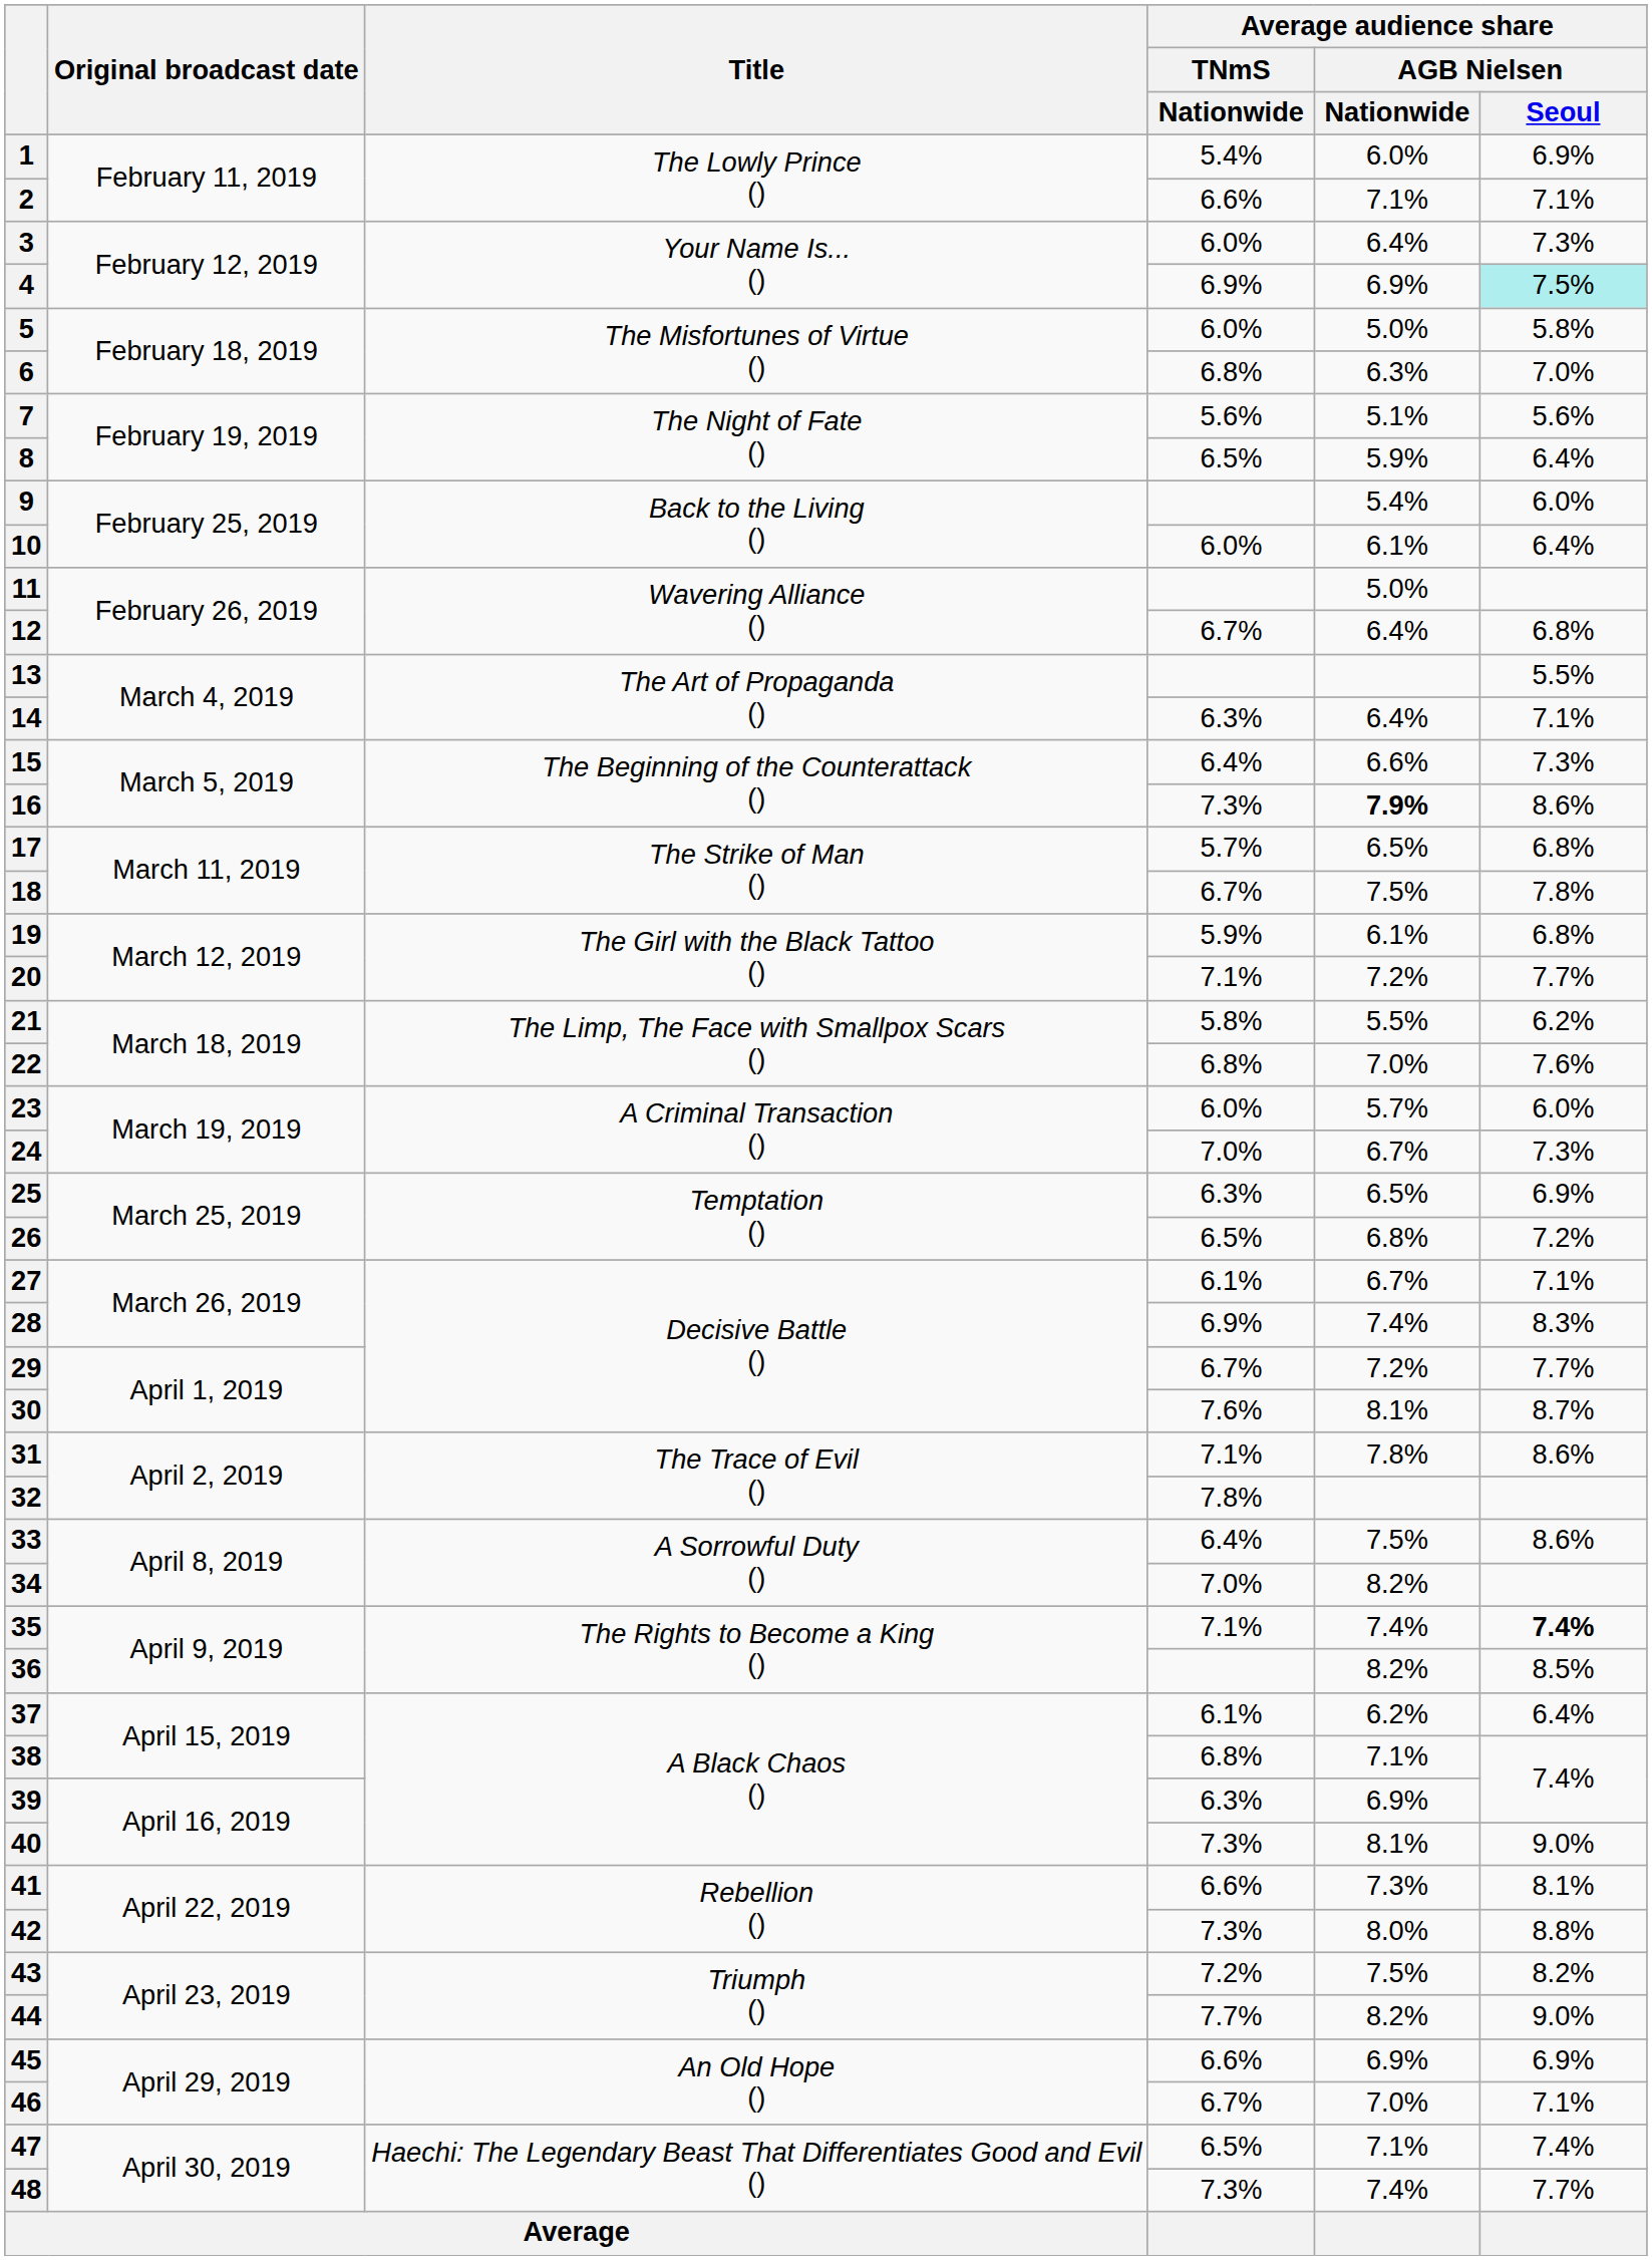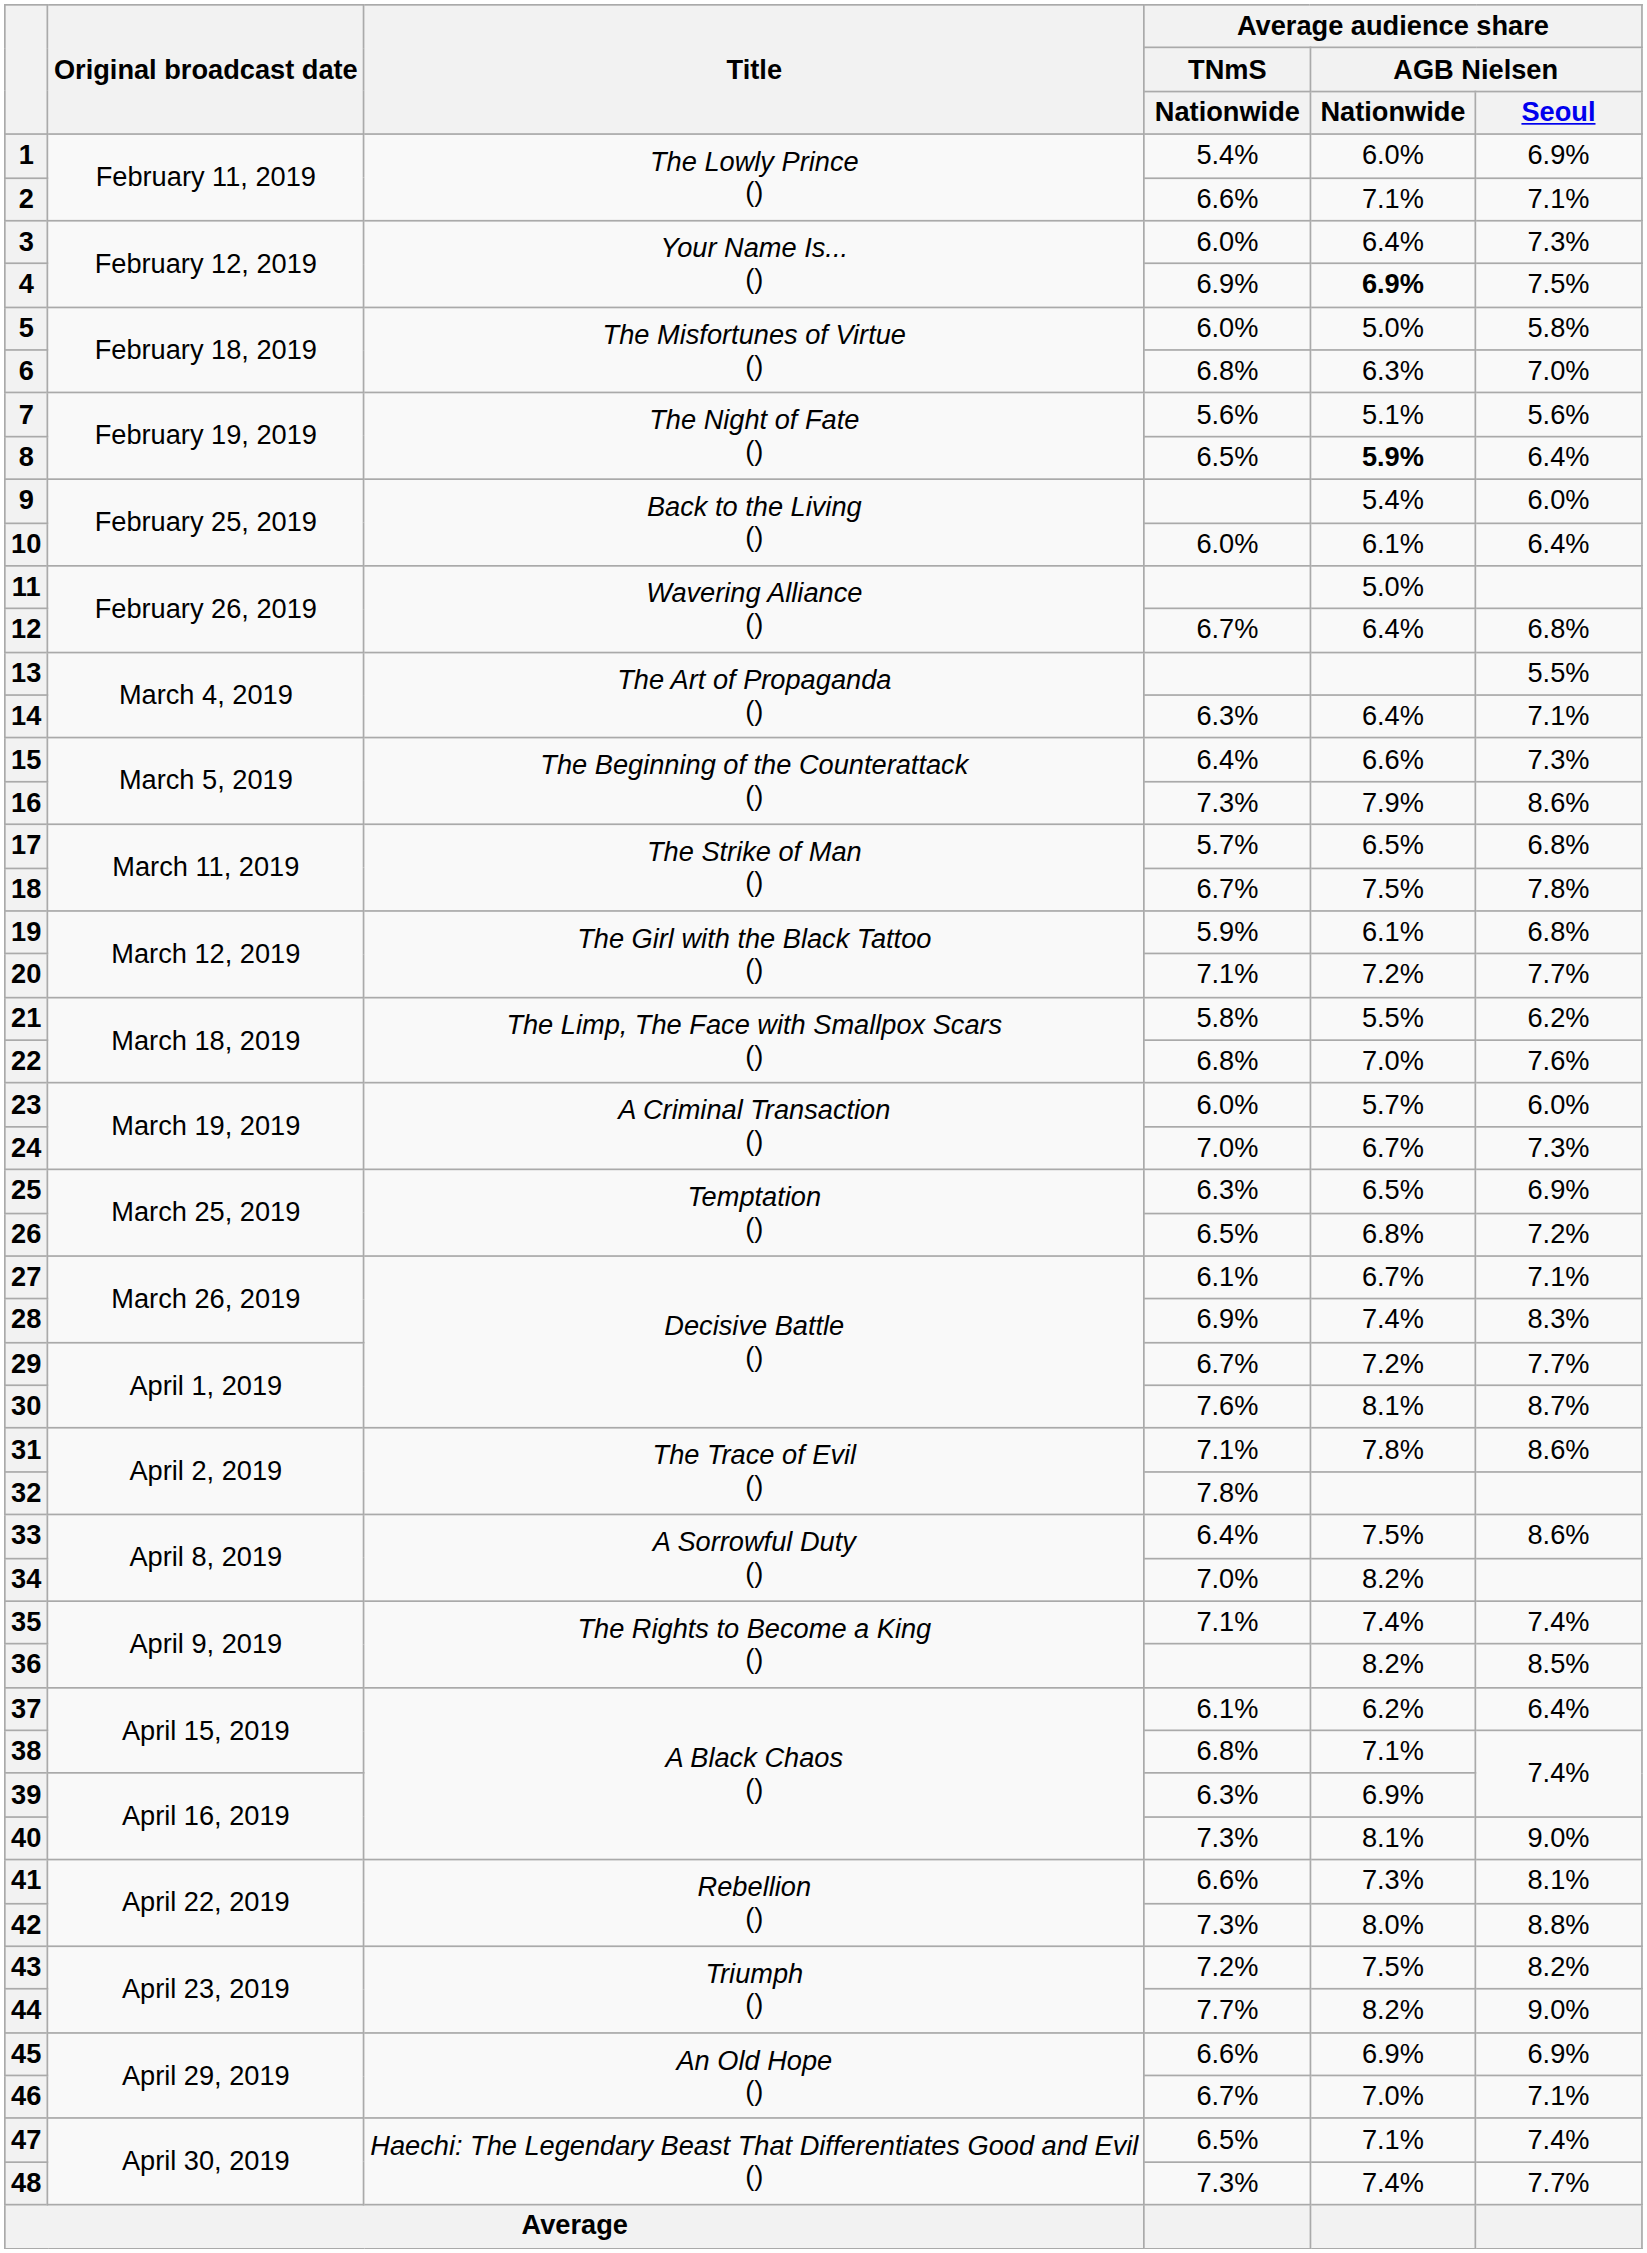4 | Average audience share / AGB Nielsen / Nationwide: normal -> bold
4 | Average audience share / AGB Nielsen / Seoul: paleturquoise background -> no background
8 | Average audience share / AGB Nielsen / Nationwide: normal -> bold
16 | Average audience share / AGB Nielsen / Nationwide: bold -> normal
35 | Average audience share / AGB Nielsen / Seoul: bold -> normal
